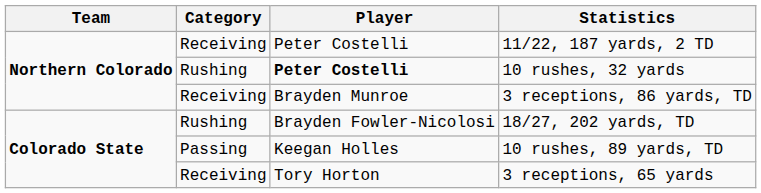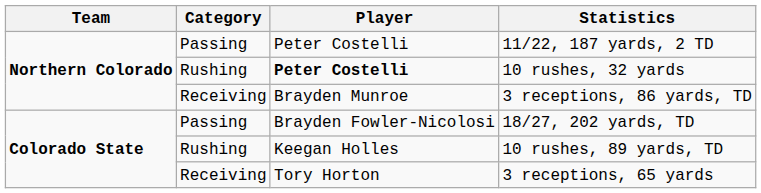11/22, 187 yards, 2 TD | Category: Receiving -> Passing
18/27, 202 yards, TD | Category: Rushing -> Passing
10 rushes, 89 yards, TD | Category: Passing -> Rushing
